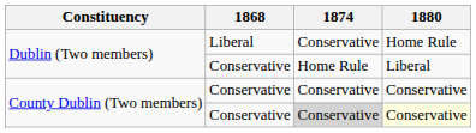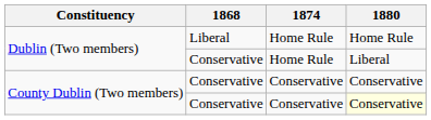row 2 | 1874: Conservative -> Home Rule
row 5 | 1874: lightgrey background -> no background
